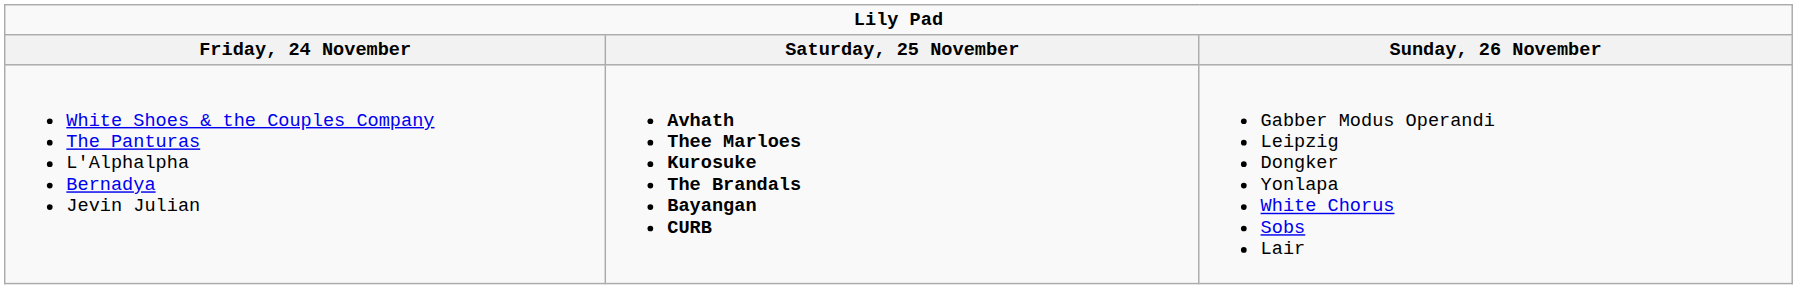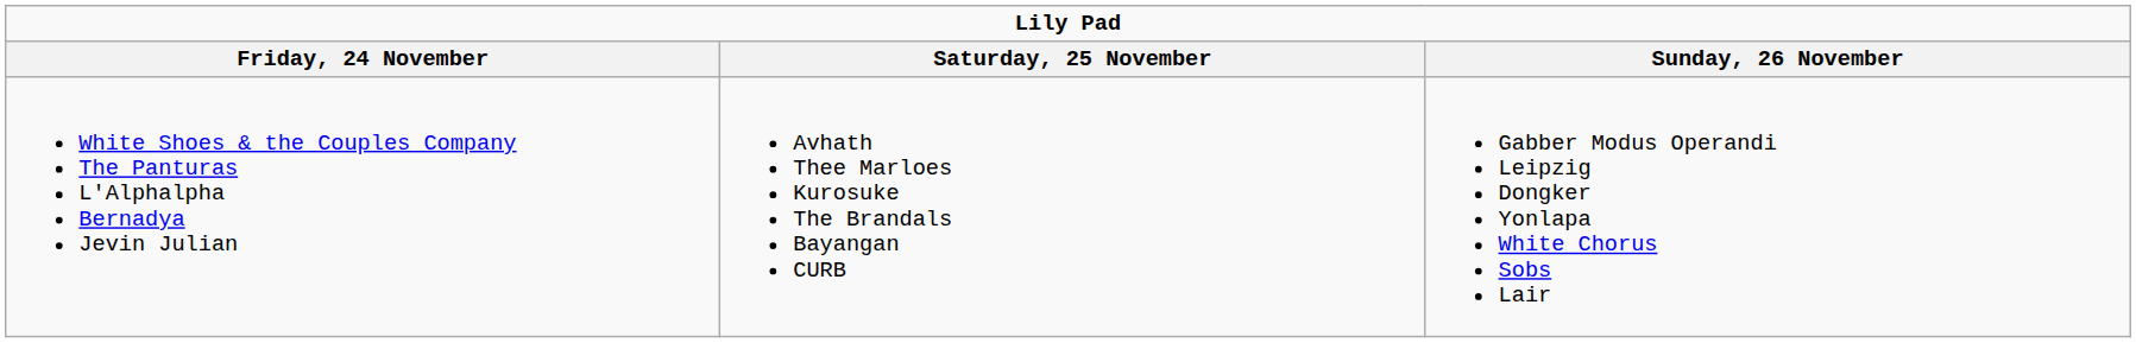row 3 | Saturday, 25 November: bold -> normal
